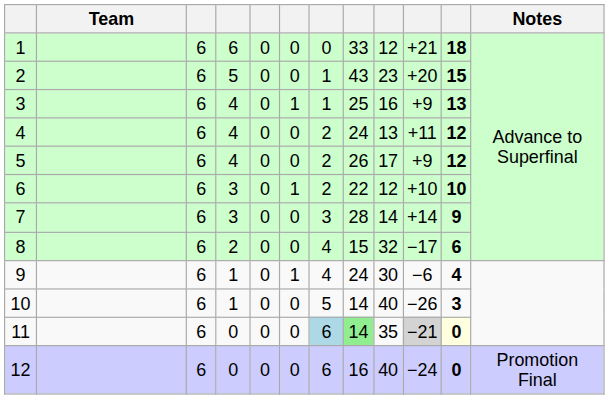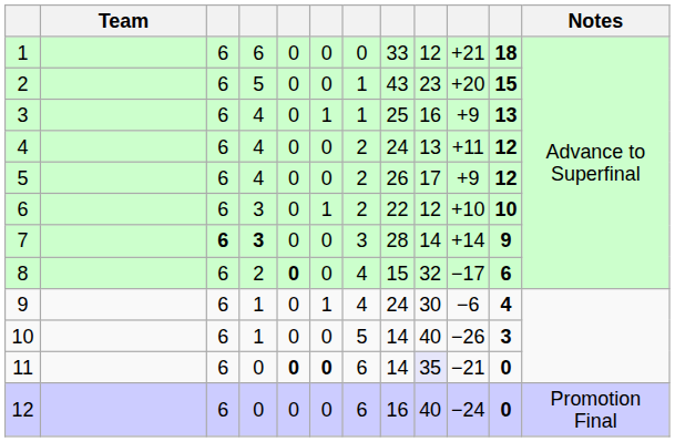7 | column 3: normal -> bold
7 | column 4: normal -> bold
8 | column 5: normal -> bold
11 | column 5: normal -> bold
11 | column 6: normal -> bold
11 | column 7: lightblue background -> no background
11 | column 8: lightgreen background -> no background
11 | column 9: no background -> lavender background
11 | column 10: lightgrey background -> no background
11 | column 11: lightyellow background -> no background
